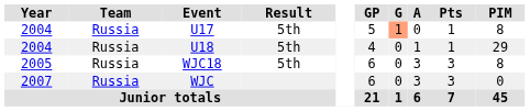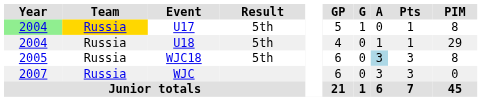U17 | Year: no background -> lightgreen background
U17 | Team: no background -> gold background
U17 | G: lightsalmon background -> no background
WJC18 | A: no background -> lightblue background
